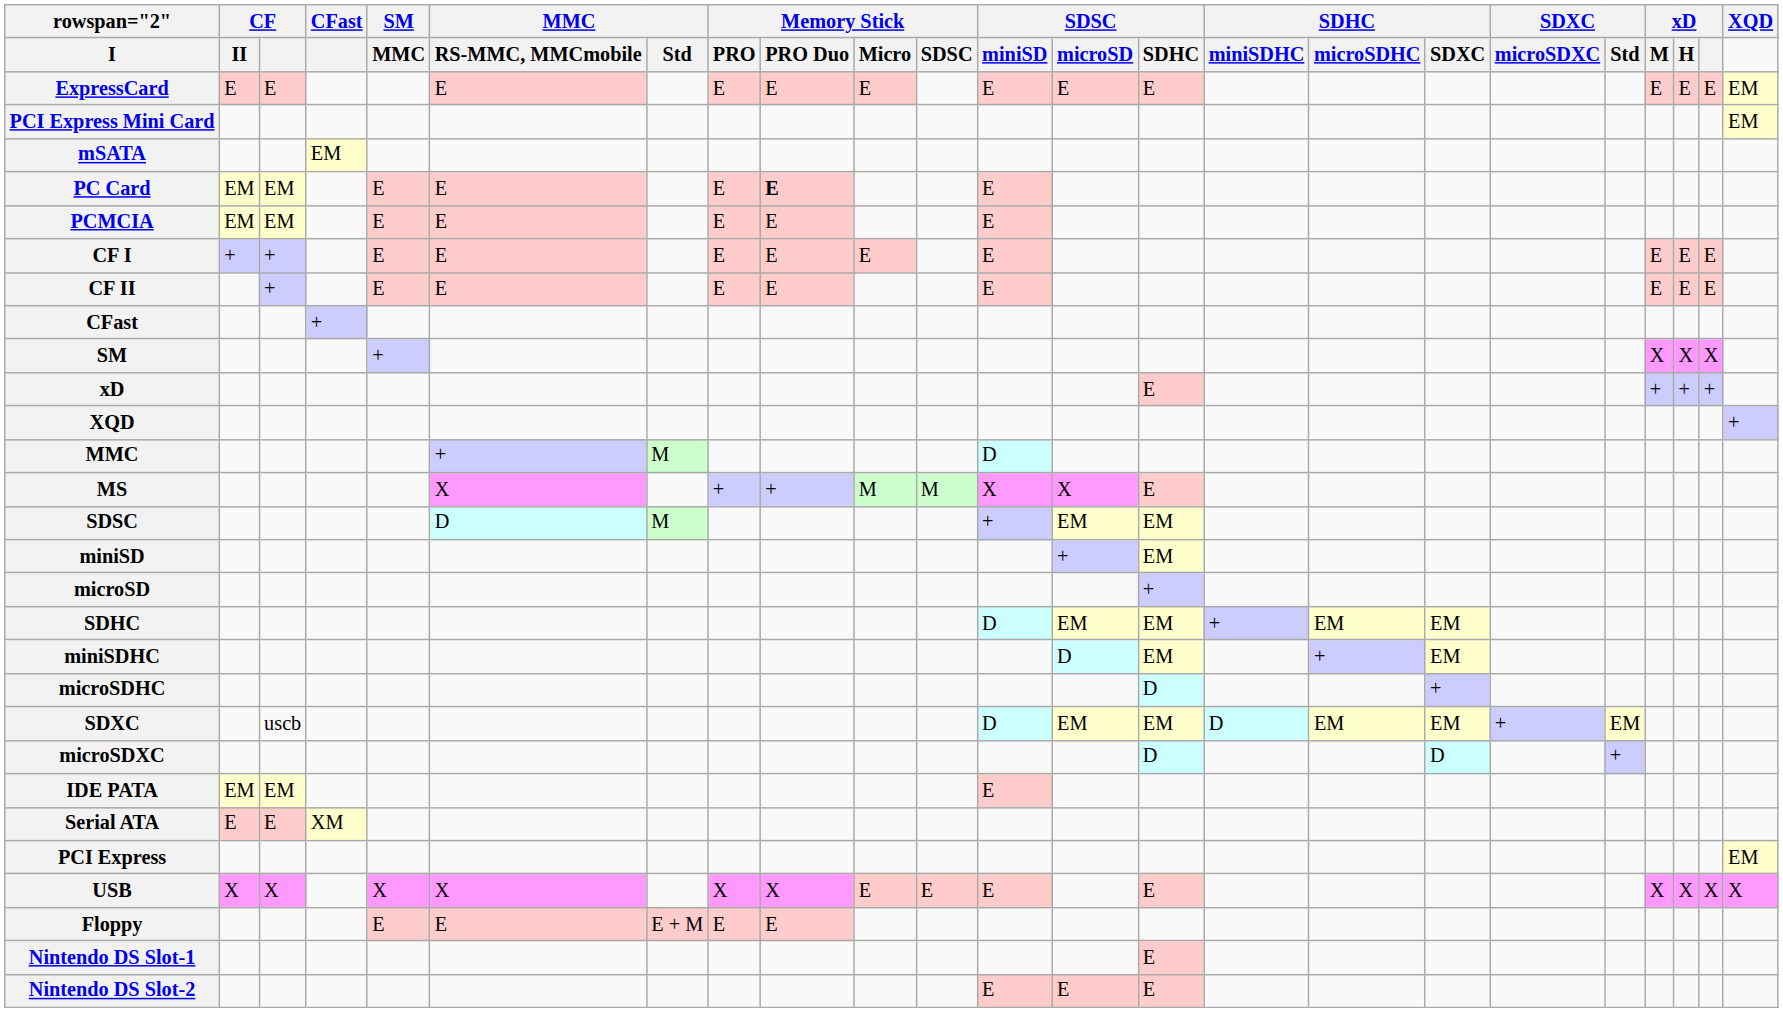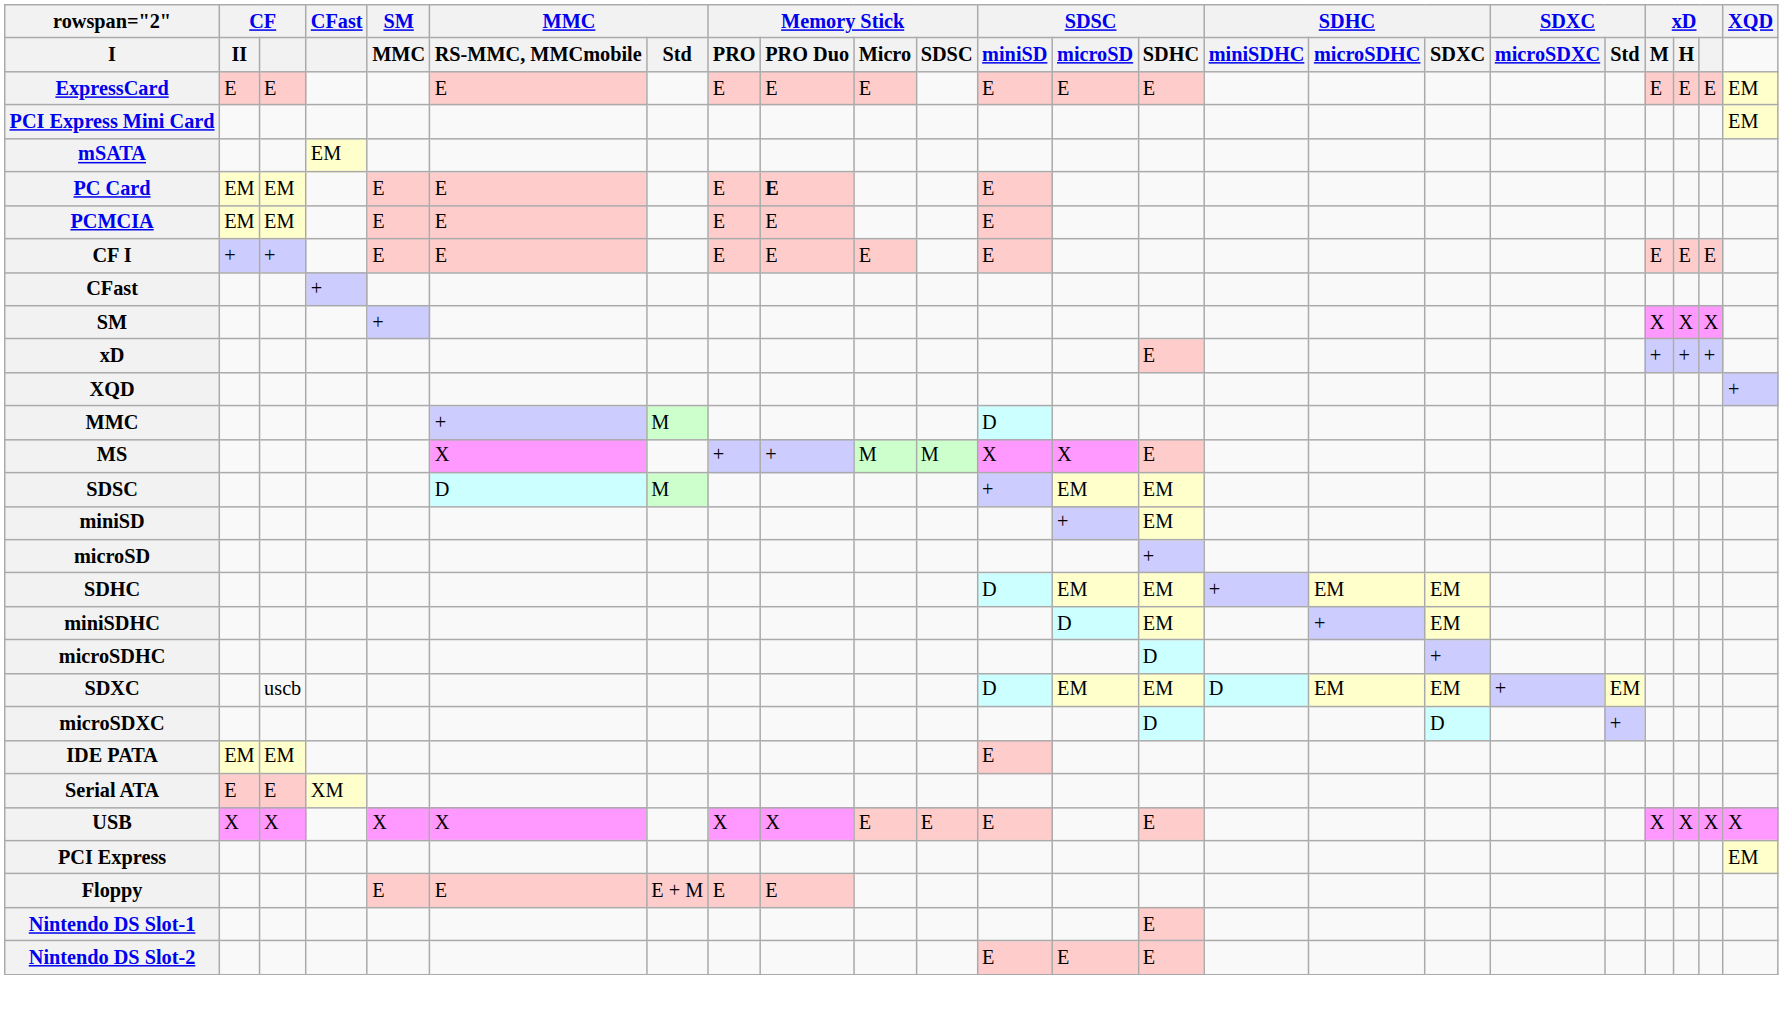- row: CF II | + | E | E | E | E | E | E | E | E
rows swapped: PCI Express <-> USB
